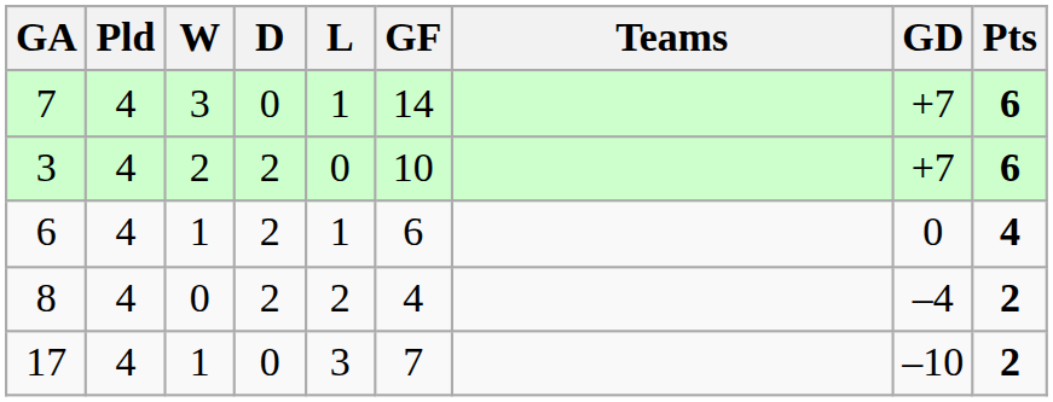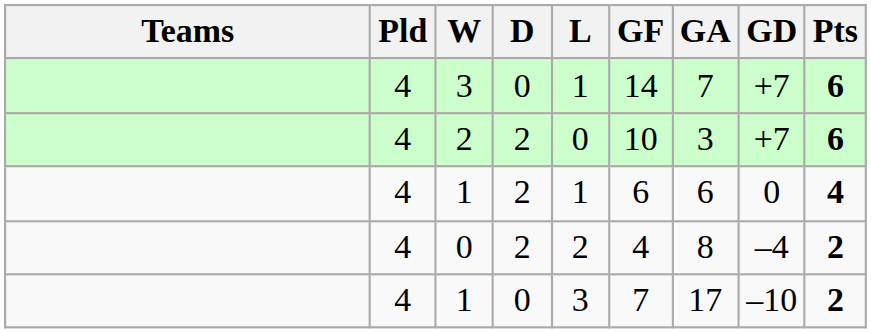columns swapped: Teams <-> GA
